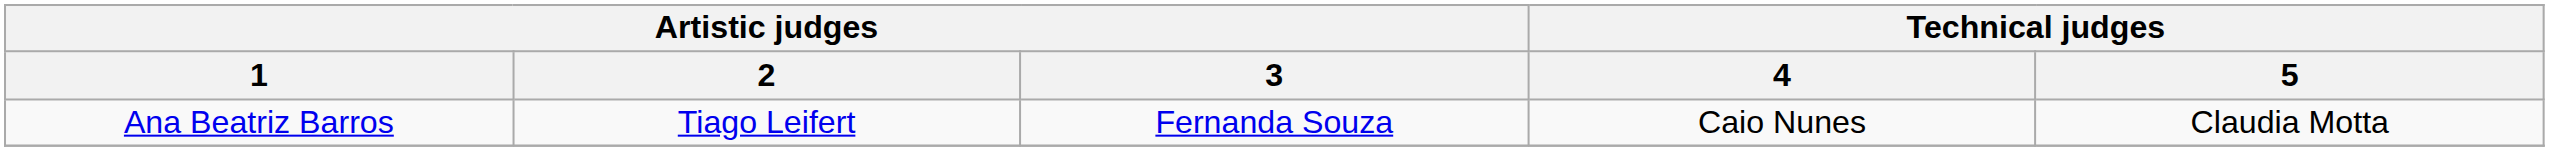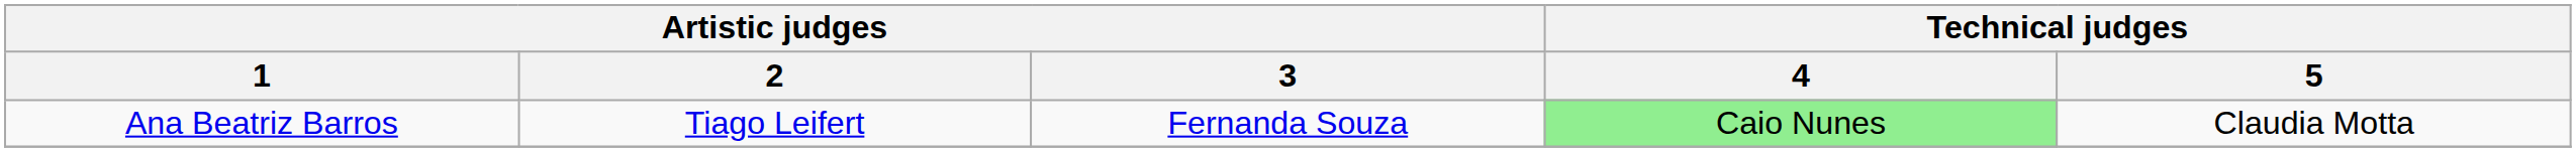Ana Beatriz Barros | Technical judges / 4: no background -> lightgreen background
